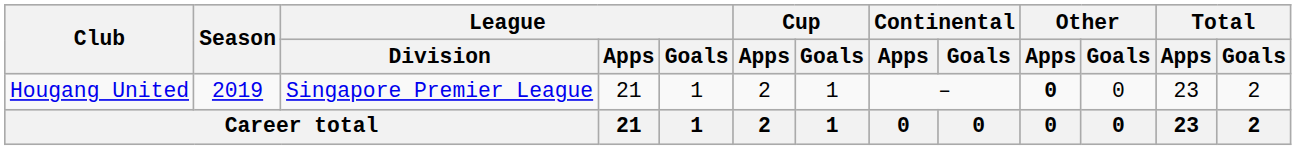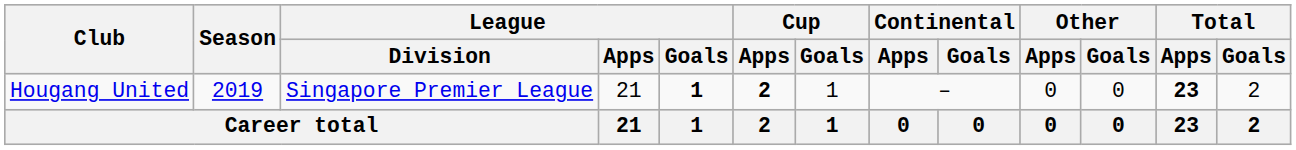Hougang United | League / Goals: normal -> bold
Hougang United | Cup / Apps: normal -> bold
Hougang United | Other / Apps: bold -> normal
Hougang United | Total / Apps: normal -> bold
